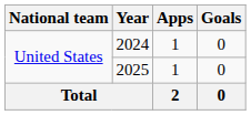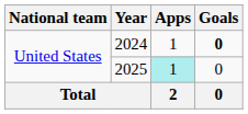2024 | Goals: normal -> bold
2025 | Apps: no background -> paleturquoise background
